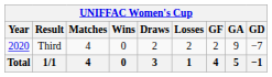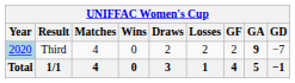Third | Year: no background -> lightblue background
Third | GA: normal -> bold
